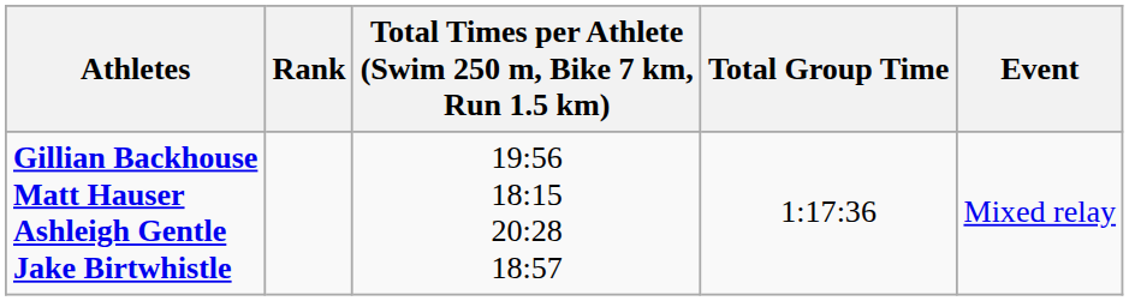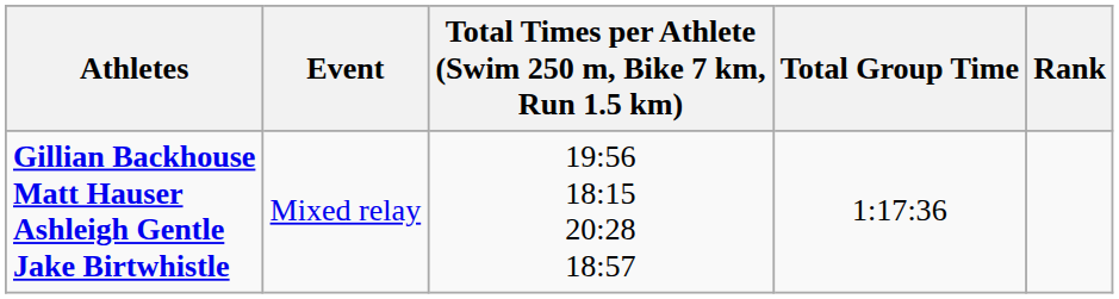columns swapped: Event <-> Rank
